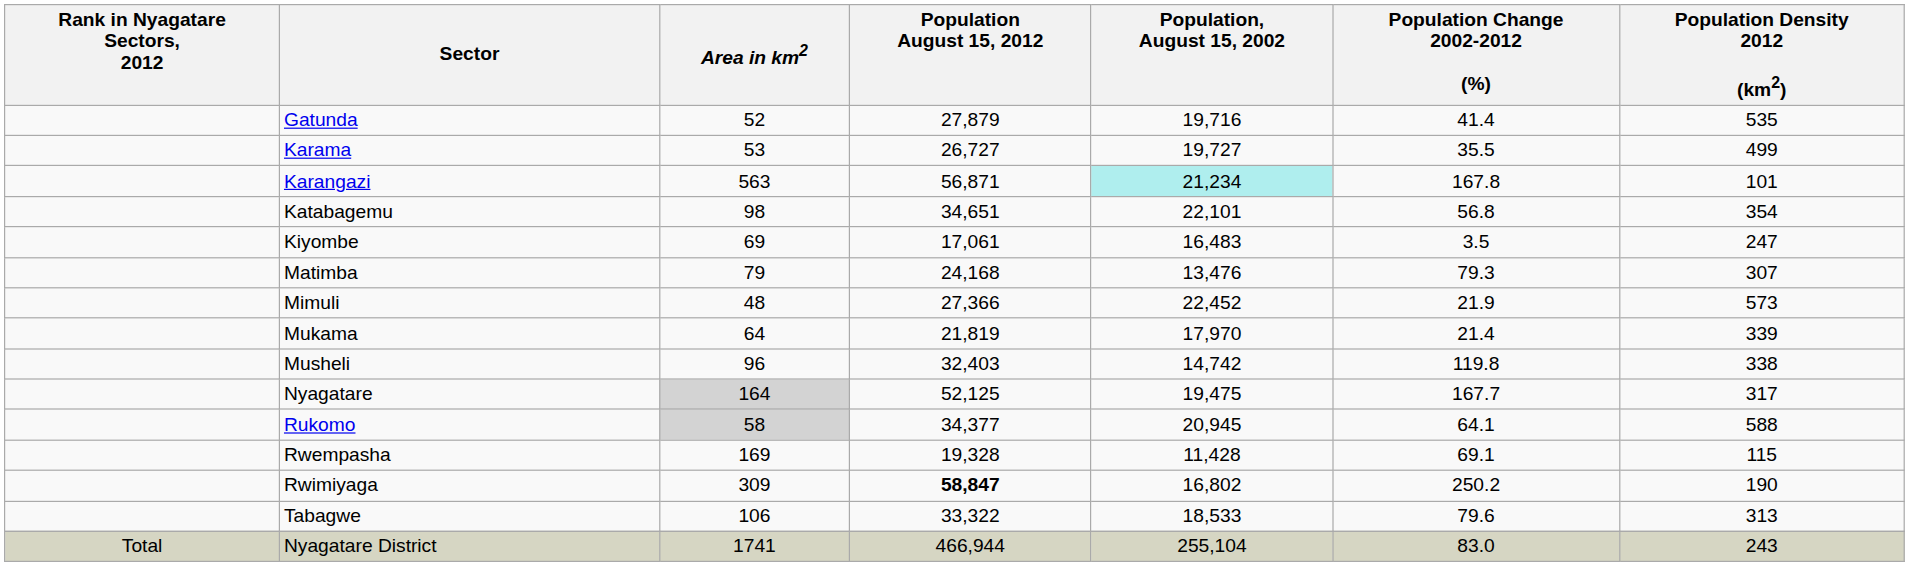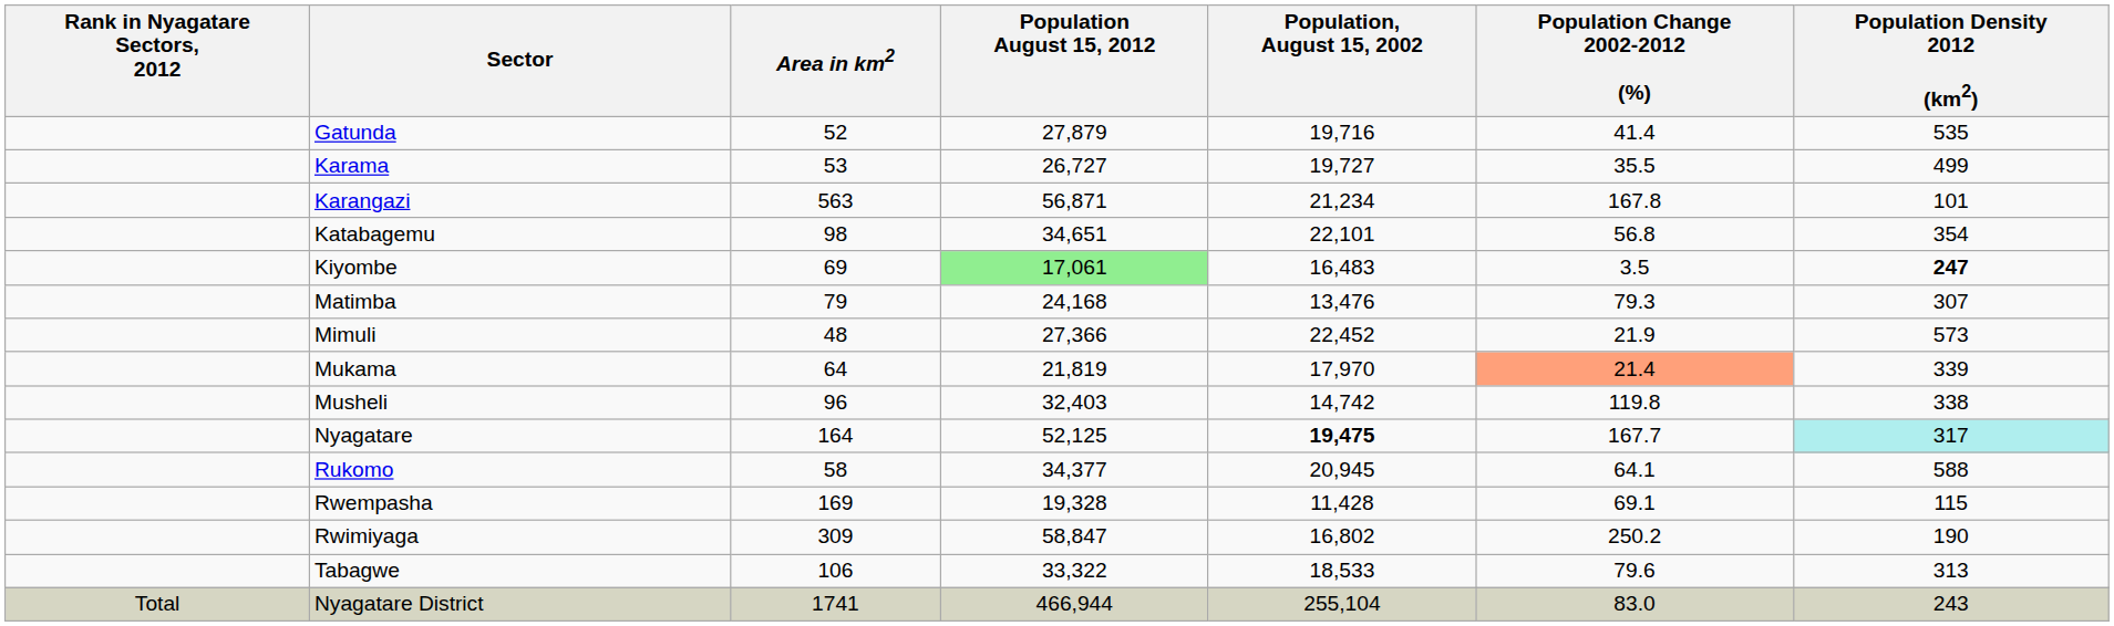Karangazi | Population, August 15, 2002: paleturquoise background -> no background
Kiyombe | Population August 15, 2012: no background -> lightgreen background
Kiyombe | Population Density 2012 (km2): normal -> bold
Mukama | Population Change 2002-2012 (%): no background -> lightsalmon background
Nyagatare | Area in km2: lightgrey background -> no background
Nyagatare | Population, August 15, 2002: normal -> bold
Nyagatare | Population Density 2012 (km2): no background -> paleturquoise background
Rukomo | Area in km2: lightgrey background -> no background
Rwimiyaga | Population August 15, 2012: bold -> normal
